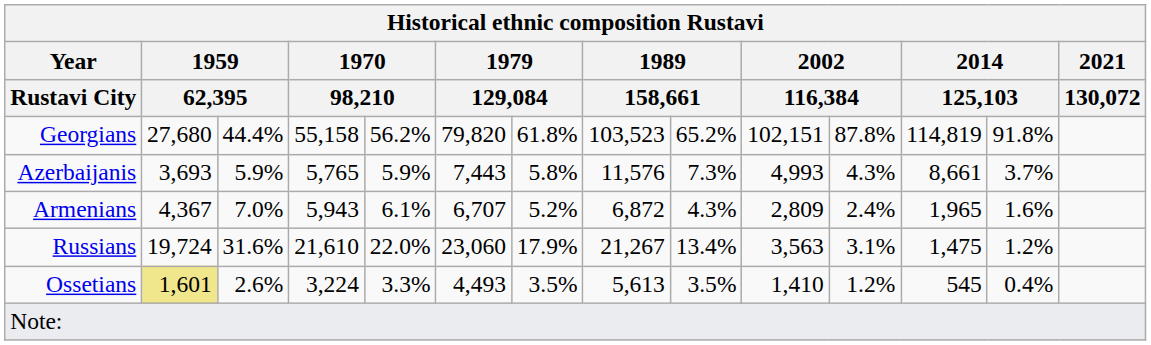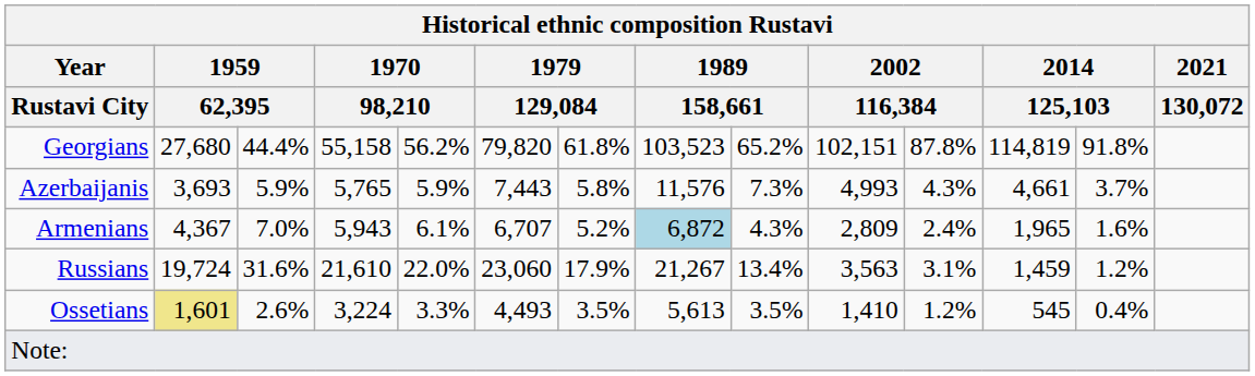Azerbaijanis | column 12: 8,661 -> 4,661
Armenians | column 8: no background -> lightblue background
Russians | column 12: 1,475 -> 1,459
